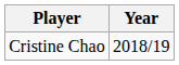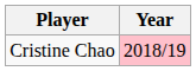Cristine Chao | Year: no background -> pink background
